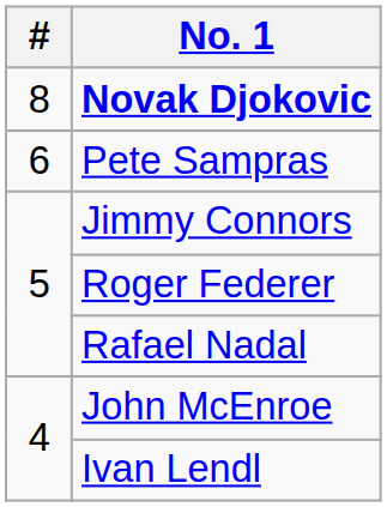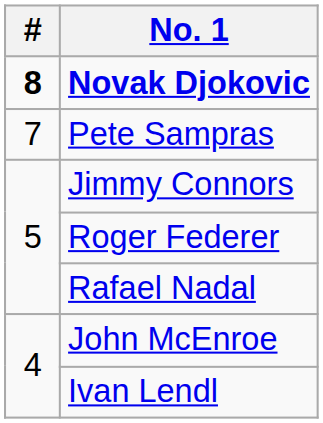Novak Djokovic | #: normal -> bold
Pete Sampras | #: 6 -> 7
